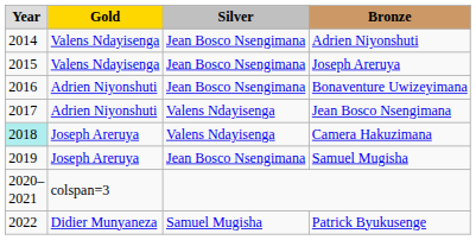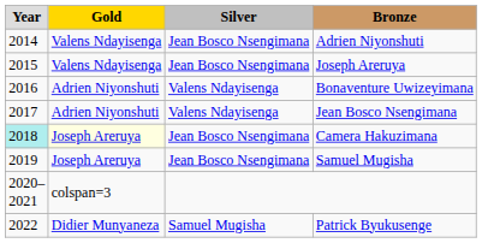Bonaventure Uwizeyimana | Silver: Jean Bosco Nsengimana -> Valens Ndayisenga
Camera Hakuzimana | Gold: no background -> lightyellow background
Camera Hakuzimana | Silver: Valens Ndayisenga -> Jean Bosco Nsengimana
